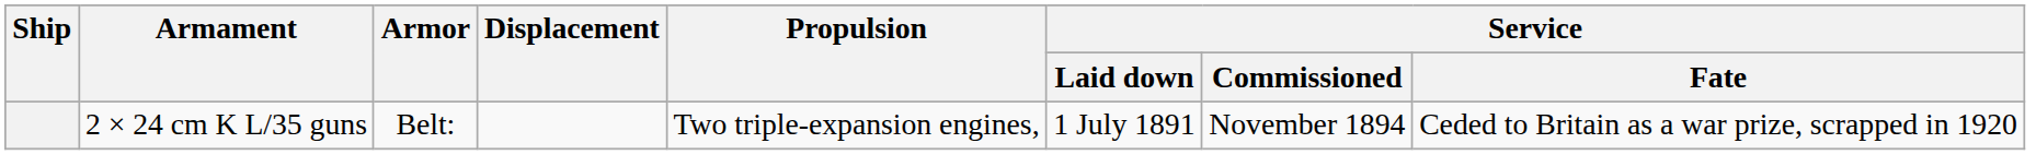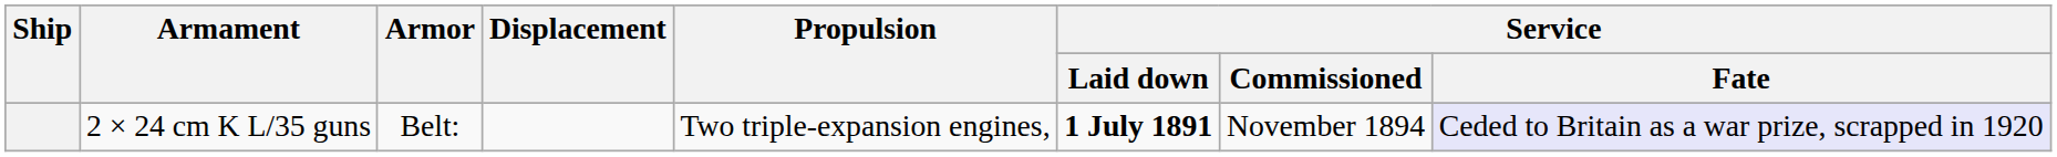2 × 24 cm K L/35 guns | Service / Laid down: normal -> bold
2 × 24 cm K L/35 guns | Service / Fate: no background -> lavender background
